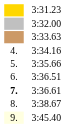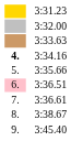3:34.16 | column 1: normal -> bold
3:36.51 | column 1: no background -> pink background
3:36.61 | column 1: bold -> normal
3:45.40 | column 1: lightyellow background -> no background
